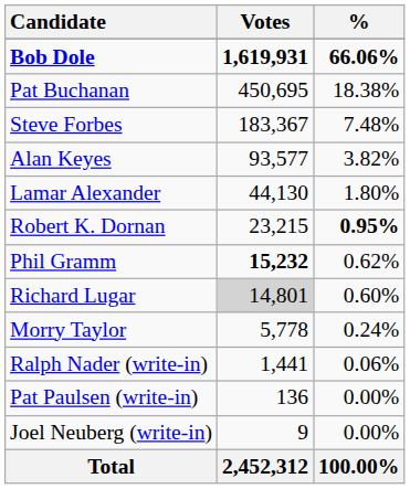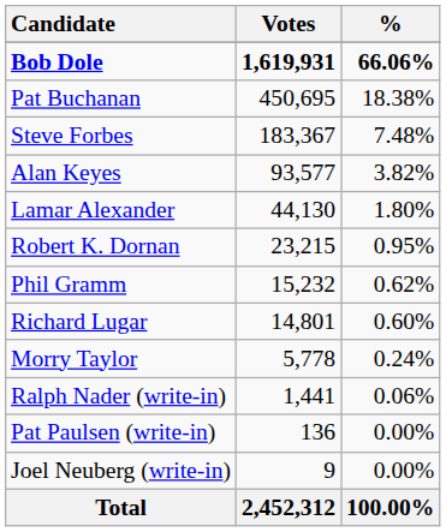Robert K. Dornan | %: bold -> normal
Phil Gramm | Votes: bold -> normal
Richard Lugar | Votes: lightgrey background -> no background
